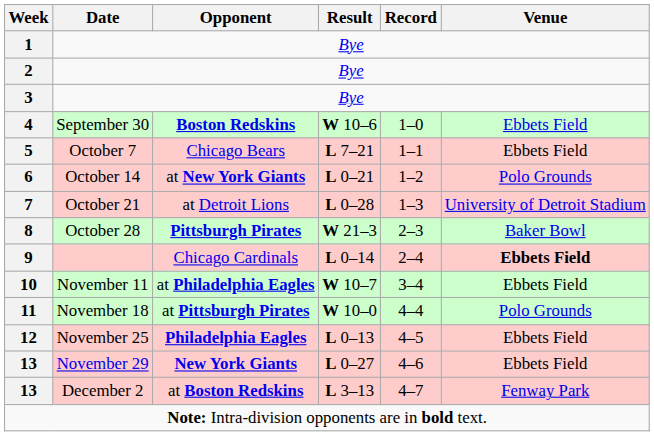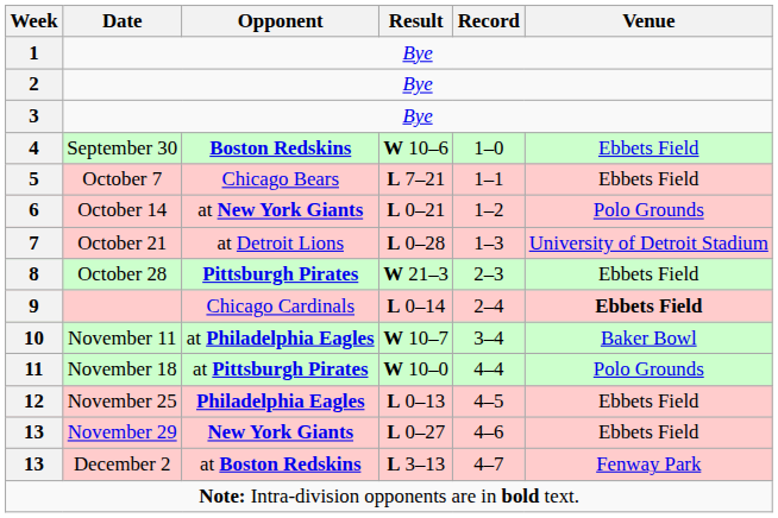8 | Venue: Baker Bowl -> Ebbets Field
10 | Venue: Ebbets Field -> Baker Bowl
